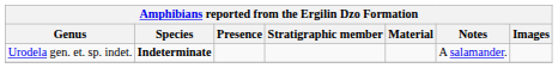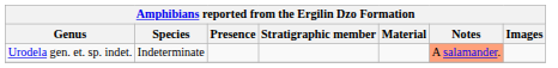Urodela gen. et. sp. indet. | Species: bold -> normal
Urodela gen. et. sp. indet. | Notes: no background -> lightsalmon background
